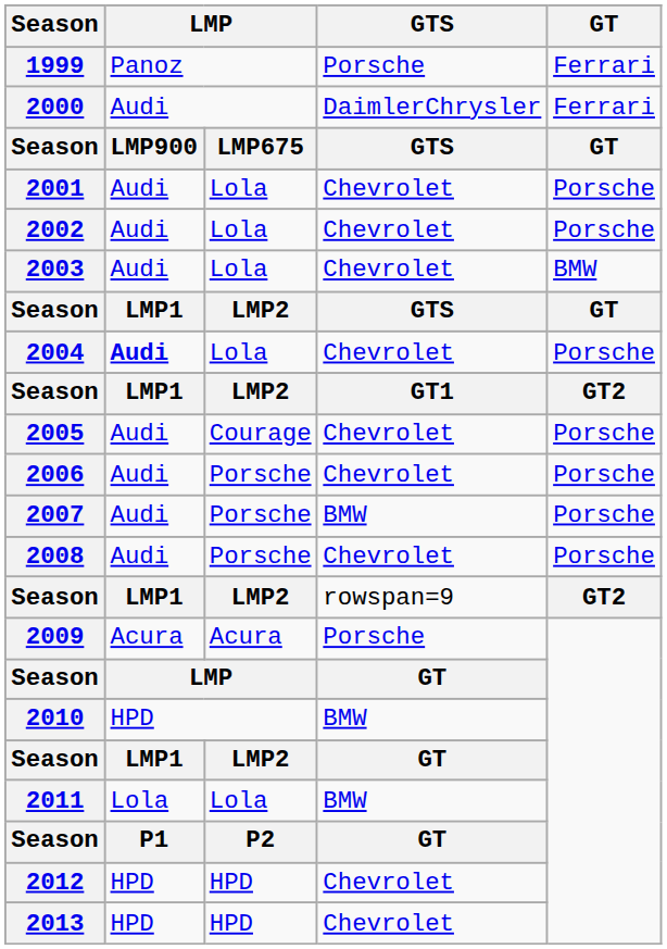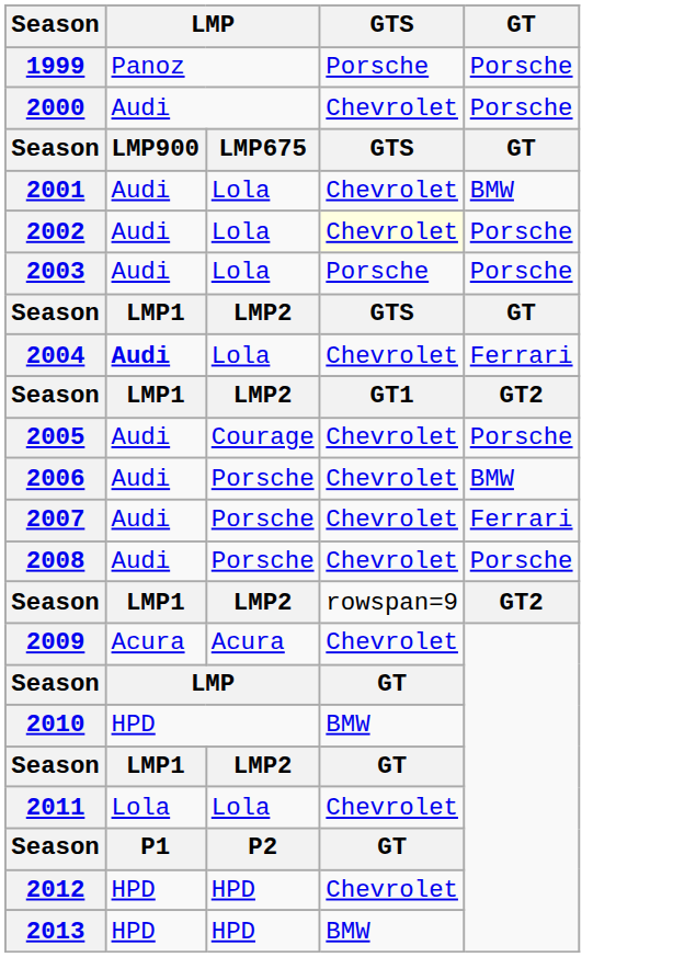1999 | GT: Ferrari -> Porsche
2000 | GTS: DaimlerChrysler -> Chevrolet
2000 | GT: Ferrari -> Porsche
2001 | GT: Porsche -> BMW
2002 | GTS: no background -> lightyellow background
2003 | GTS: Chevrolet -> Porsche
2003 | GT: BMW -> Porsche
2004 | GT: Porsche -> Ferrari
2006 | GT: Porsche -> BMW
2007 | GTS: BMW -> Chevrolet
2007 | GT: Porsche -> Ferrari
2009 | GTS: Porsche -> Chevrolet
2011 | GTS: BMW -> Chevrolet
2013 | GTS: Chevrolet -> BMW
